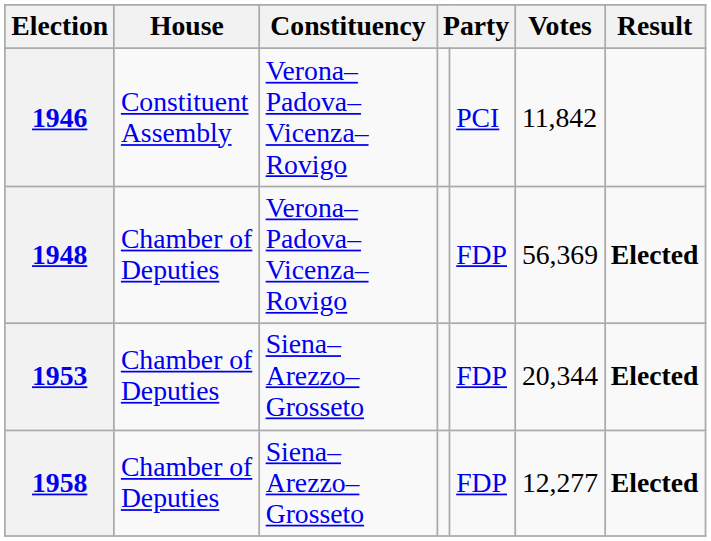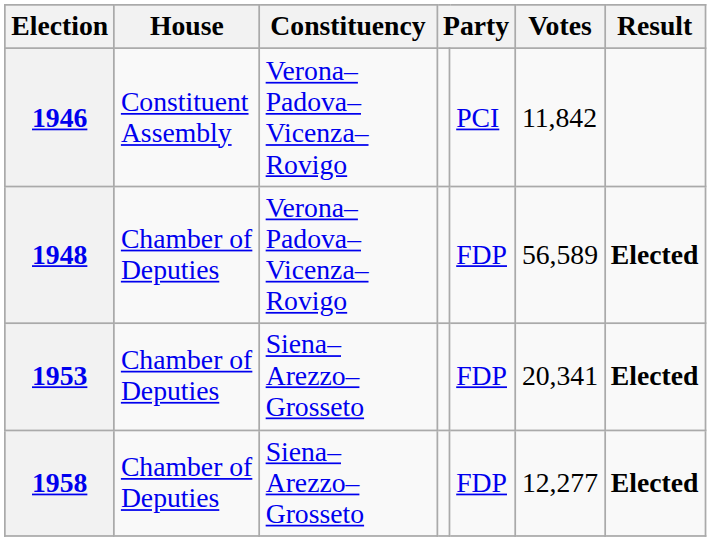1948 | Votes: 56,369 -> 56,589
1953 | Votes: 20,344 -> 20,341
